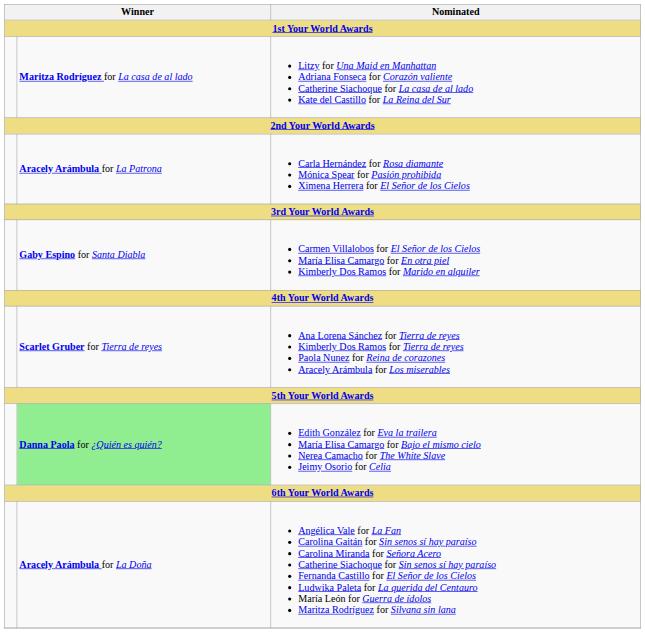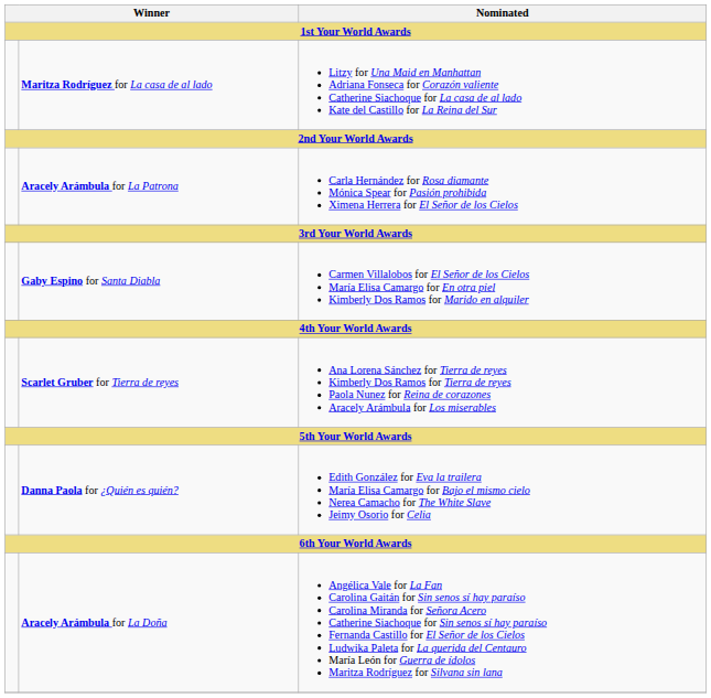Danna Paola for ¿Quién es quién? | column 2: lightgreen background -> no background
